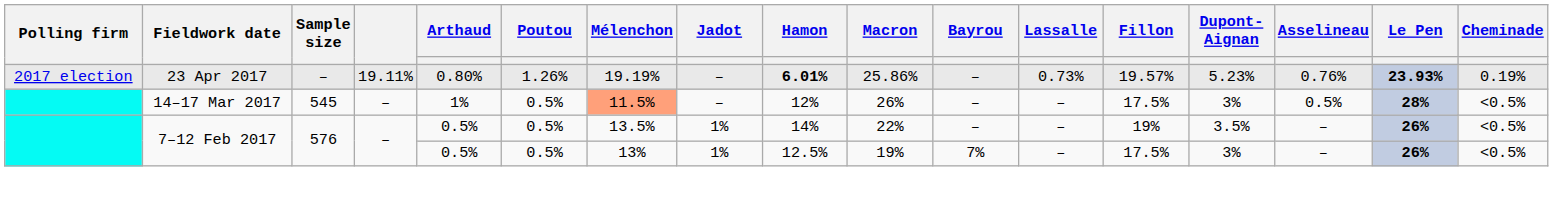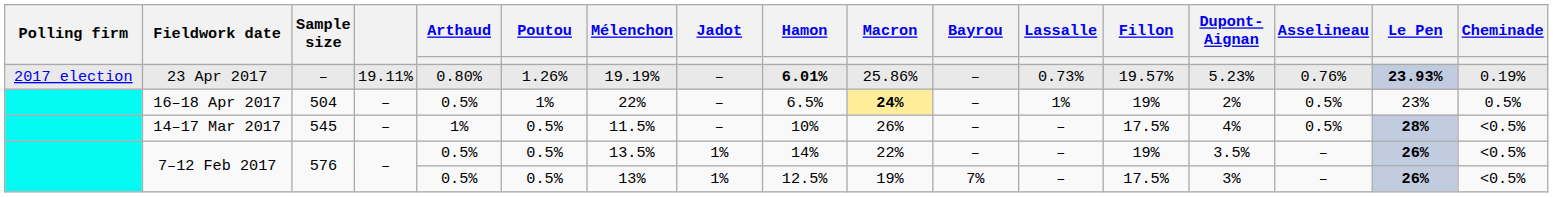+ row: 16–18 Apr 2017 | 504 | – | 0.5% | 1% | 22% | – | 6.5% | 24% | – | 1% | 19% | 2% | 0.5% | 23% | 0.5%
14–17 Mar 2017 | Mélenchon: lightsalmon background -> no background
14–17 Mar 2017 | Hamon: 12% -> 10%
14–17 Mar 2017 | Dupont-Aignan: 3% -> 4%
